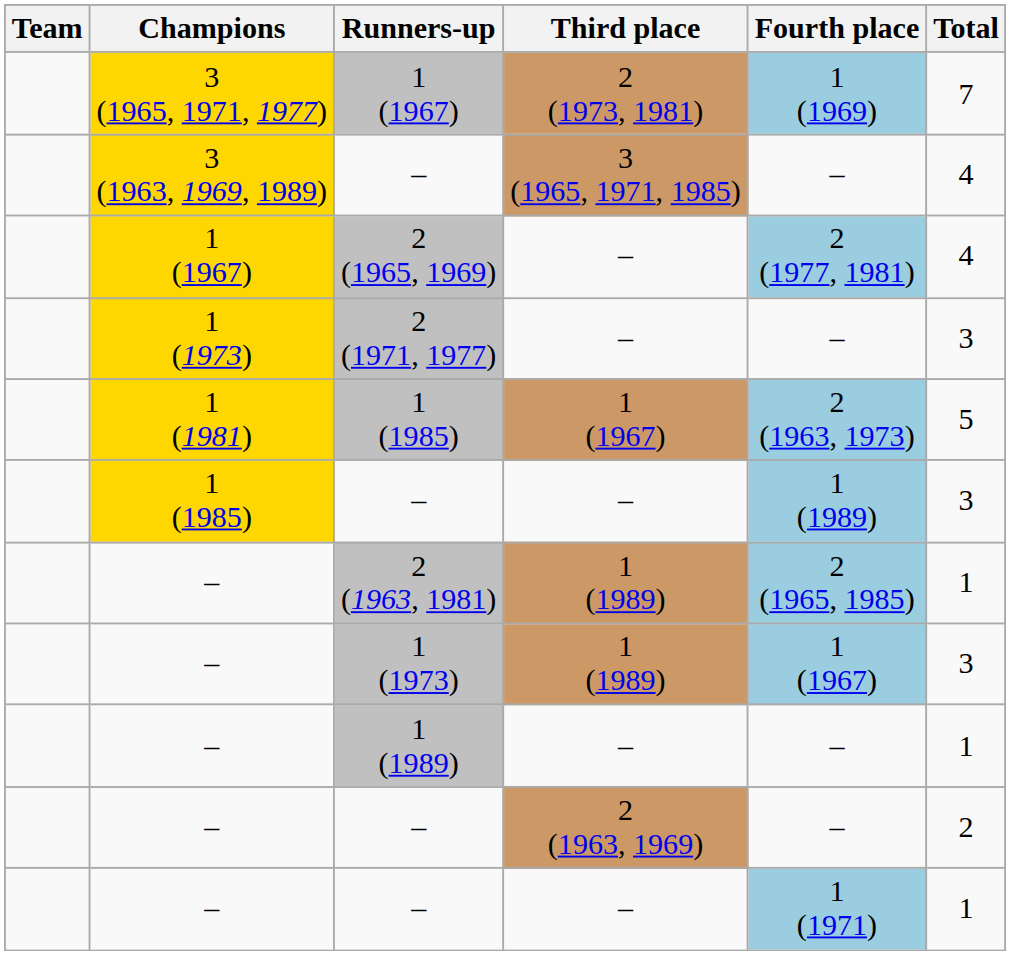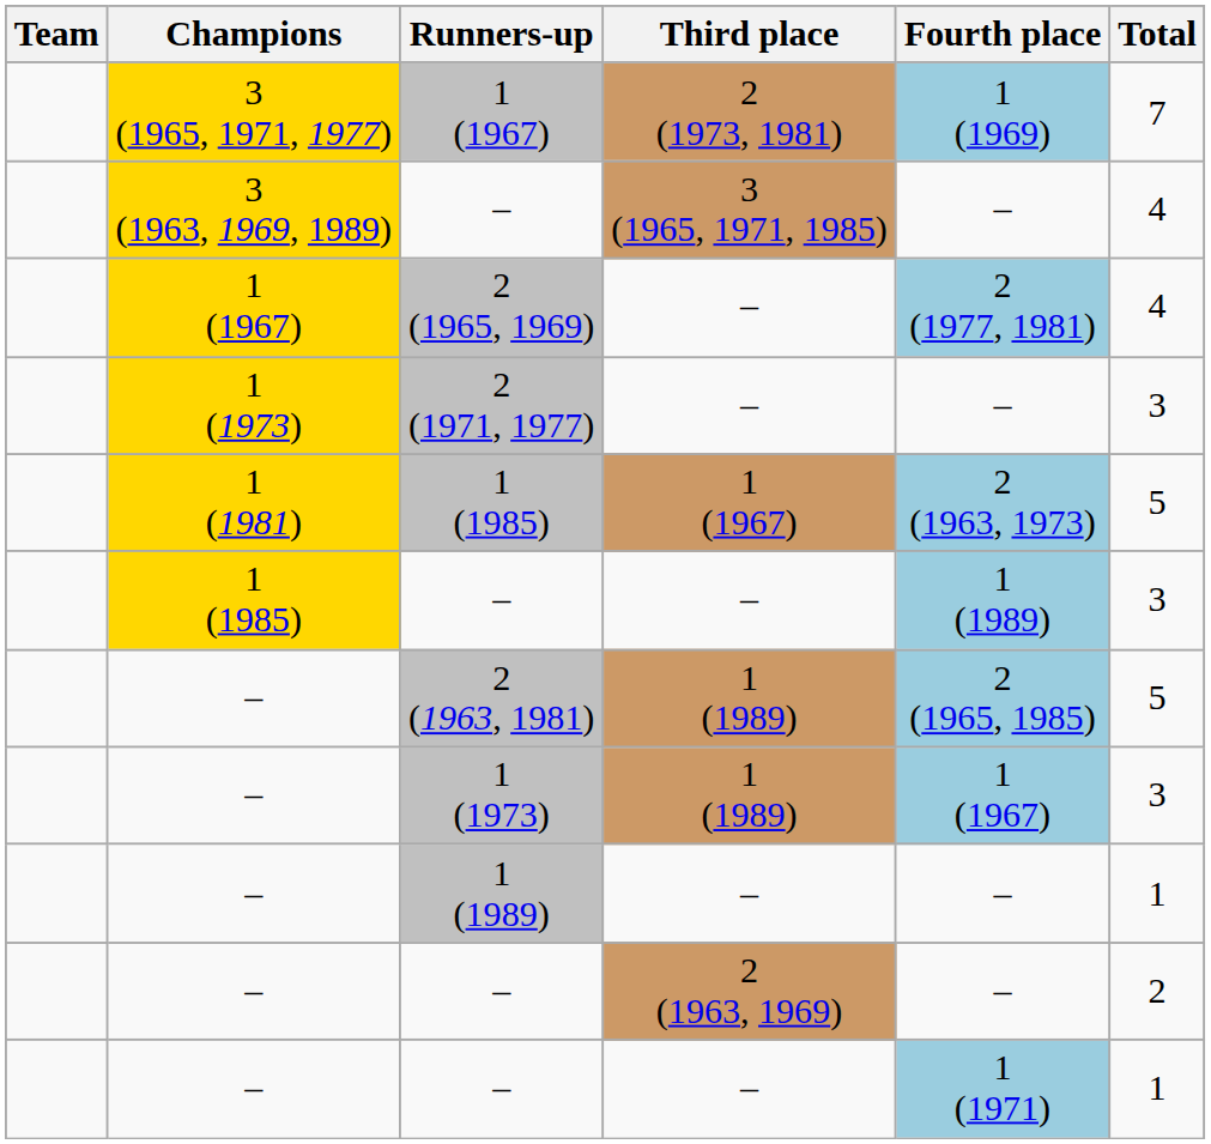2 (1963, 1981) | Total: 1 -> 5
